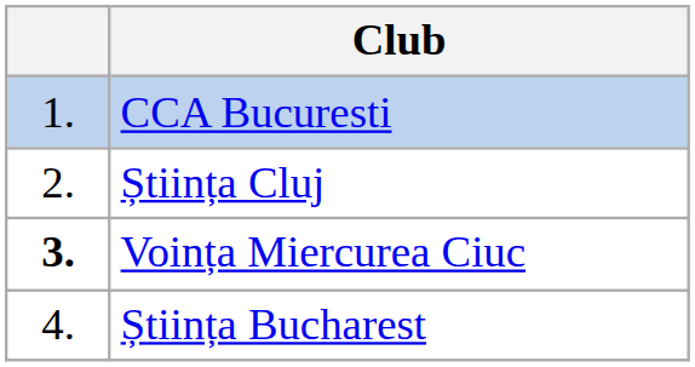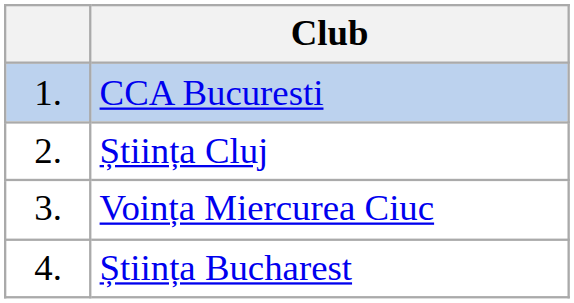Voința Miercurea Ciuc | column 1: bold -> normal
